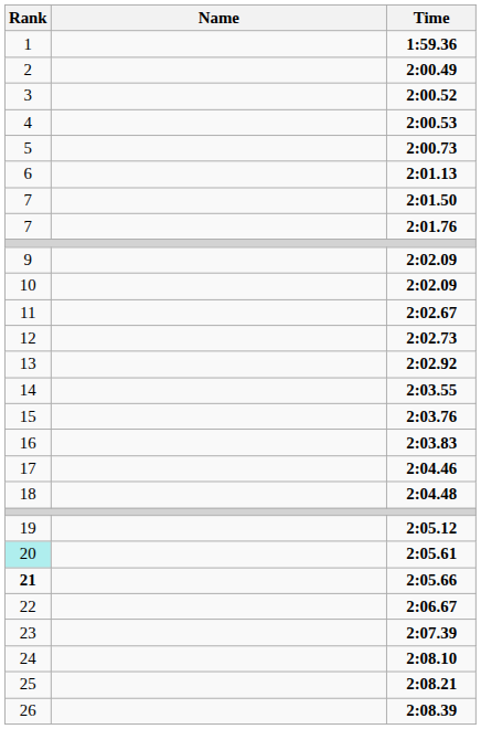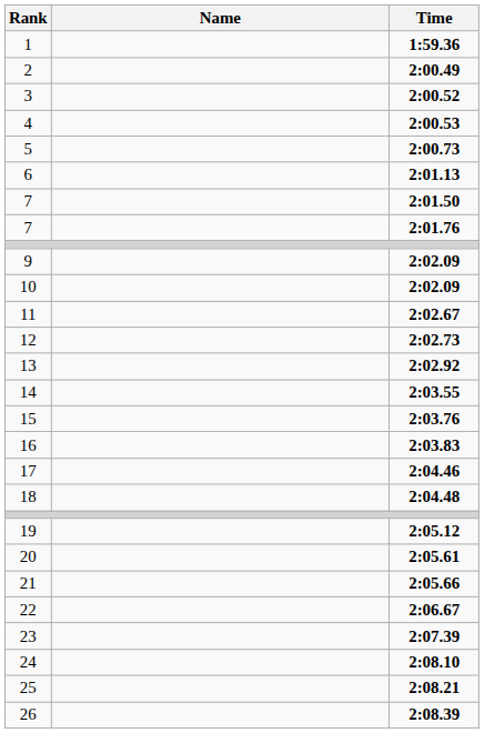20 | Rank: paleturquoise background -> no background
21 | Rank: bold -> normal
